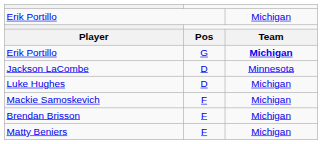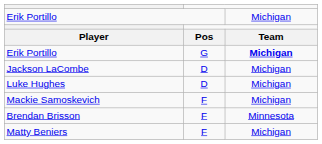Jackson LaCombe | column 3: Minnesota -> Michigan
Brendan Brisson | column 3: Michigan -> Minnesota
